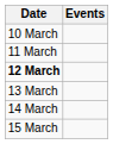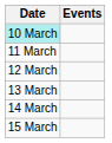10 March | Date: no background -> paleturquoise background
12 March | Date: bold -> normal
